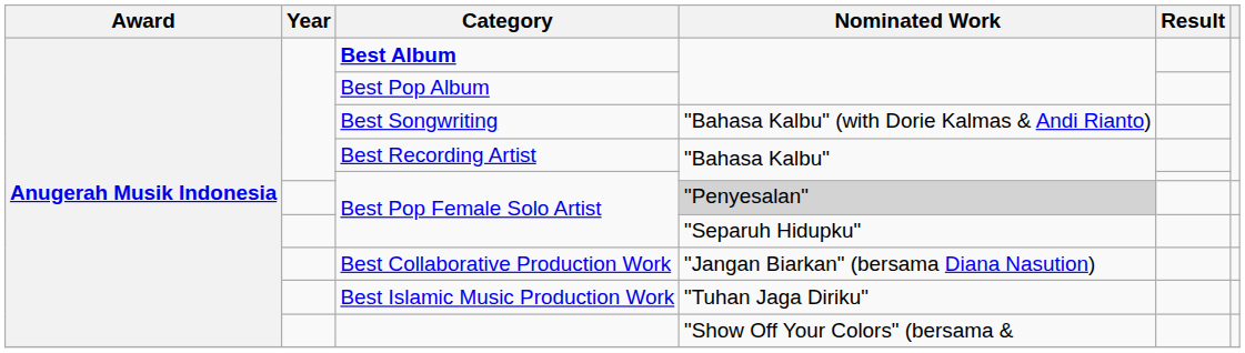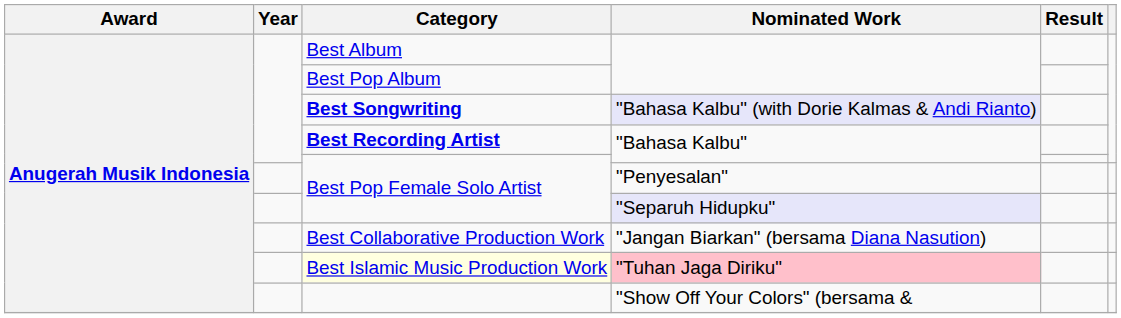Best Album | Category: bold -> normal
Best Songwriting | Category: normal -> bold
Best Songwriting | Nominated Work: no background -> lavender background
Best Recording Artist | Category: normal -> bold
Best Pop Female Solo Artist / "Penyesalan" | Nominated Work: lightgrey background -> no background
Best Pop Female Solo Artist / "Separuh Hidupku" | Nominated Work: no background -> lavender background
Best Islamic Music Production Work | Category: no background -> lightyellow background
Best Islamic Music Production Work | Nominated Work: no background -> pink background
